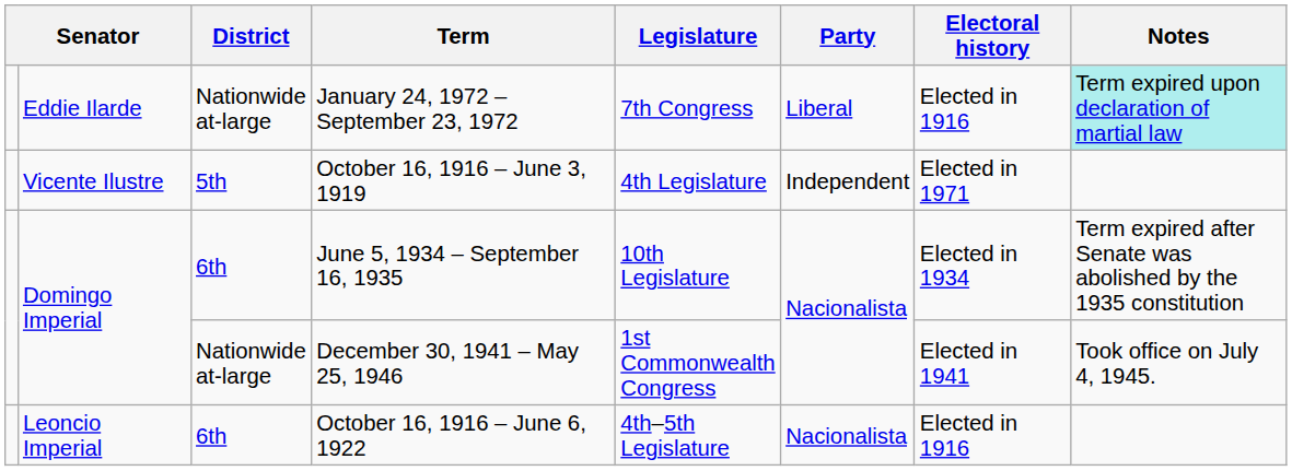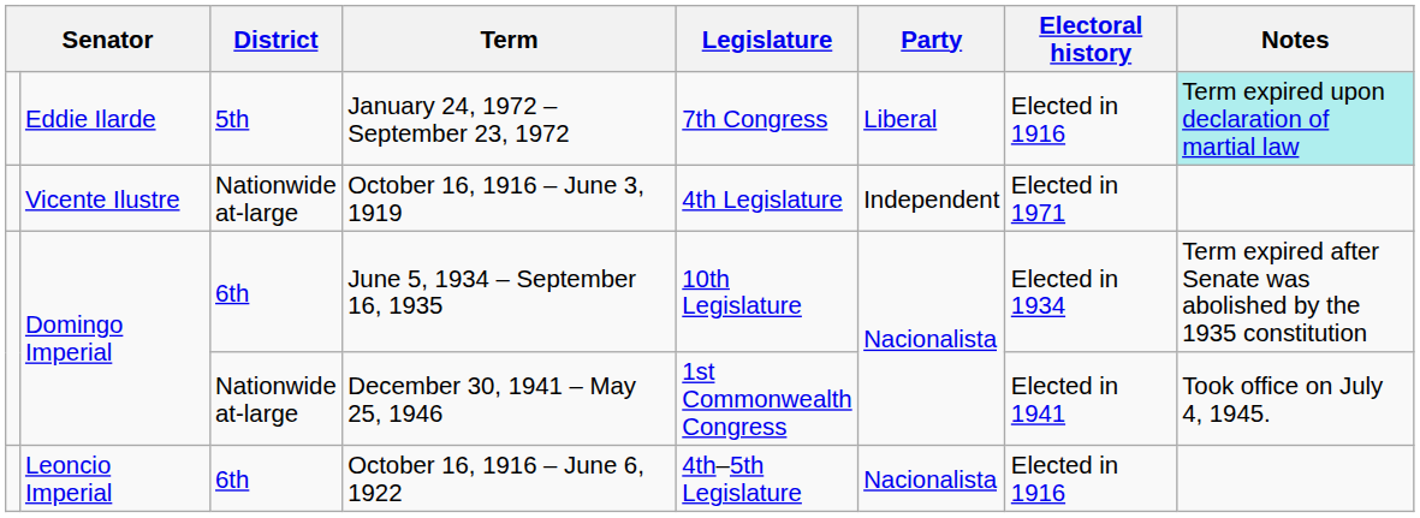January 24, 1972 – September 23, 1972 | District: Nationwide at-large -> 5th
October 16, 1916 – June 3, 1919 | District: 5th -> Nationwide at-large
